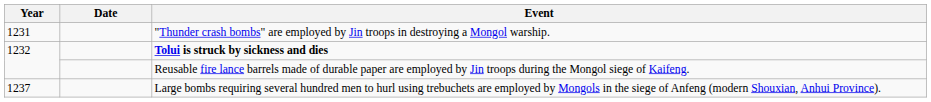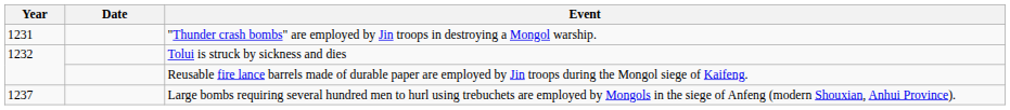Tolui is struck by sickness and dies | Event: bold -> normal
